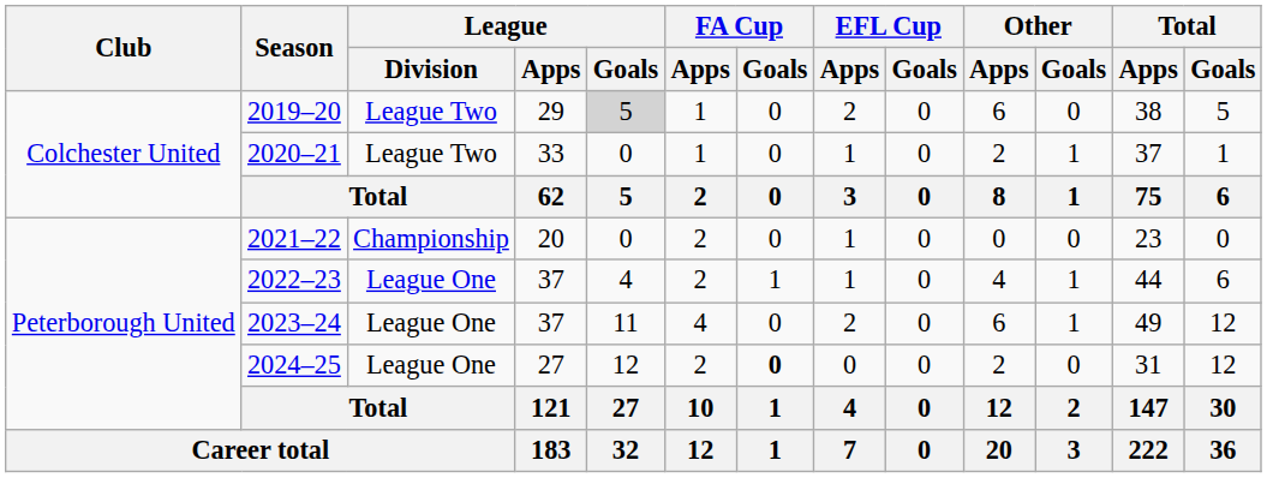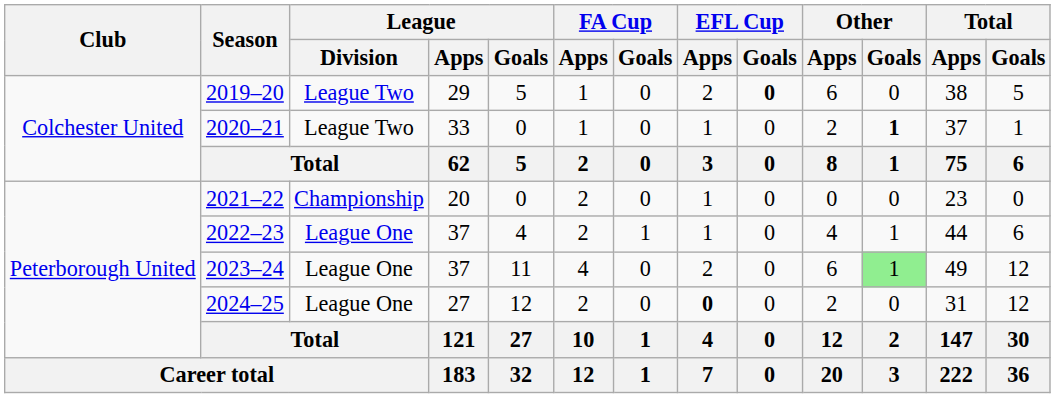2019–20 | League / Goals: lightgrey background -> no background
2019–20 | EFL Cup / Goals: normal -> bold
2020–21 | Other / Goals: normal -> bold
2023–24 | Other / Goals: no background -> lightgreen background
2024–25 | FA Cup / Goals: bold -> normal
2024–25 | EFL Cup / Apps: normal -> bold
